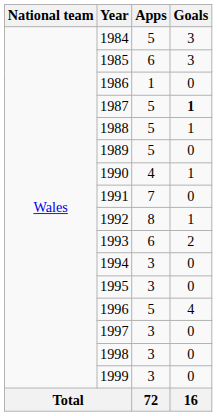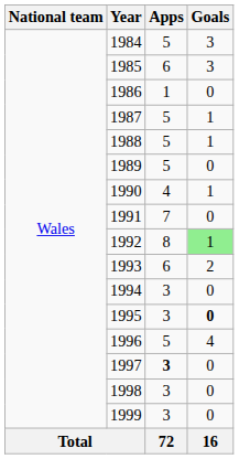1987 | Goals: bold -> normal
1992 | Goals: no background -> lightgreen background
1995 | Goals: normal -> bold
1997 | Apps: normal -> bold
